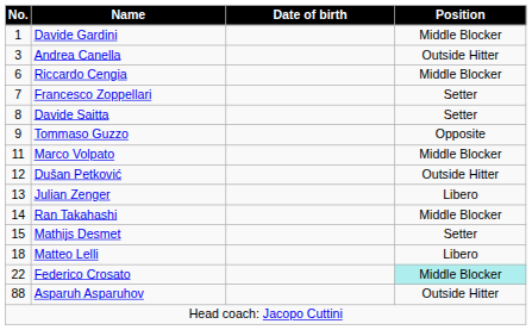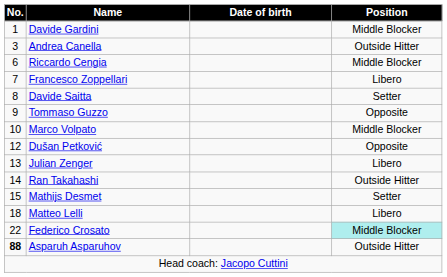Francesco Zoppellari | Position: Setter -> Libero
Marco Volpato | No.: 11 -> 10
Dušan Petković | Position: Outside Hitter -> Opposite
Ran Takahashi | Position: Middle Blocker -> Outside Hitter
Asparuh Asparuhov | No.: normal -> bold
